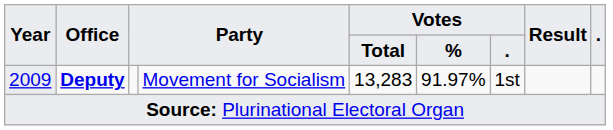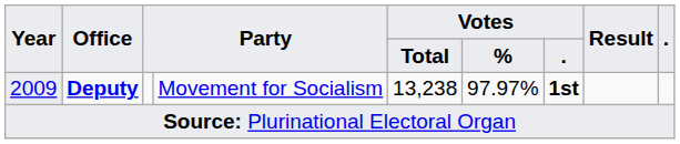2009 | Votes / Total: 13,283 -> 13,238
2009 | Votes / %: 91.97% -> 97.97%
2009 | Votes / .: normal -> bold
